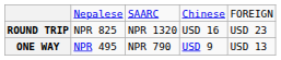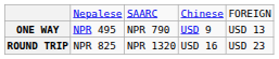rows swapped: ONE WAY <-> ROUND TRIP
